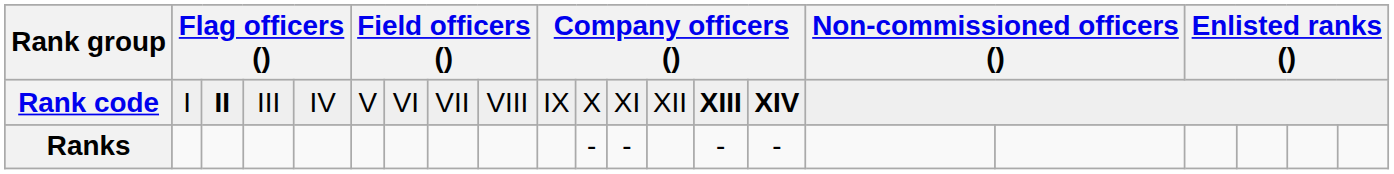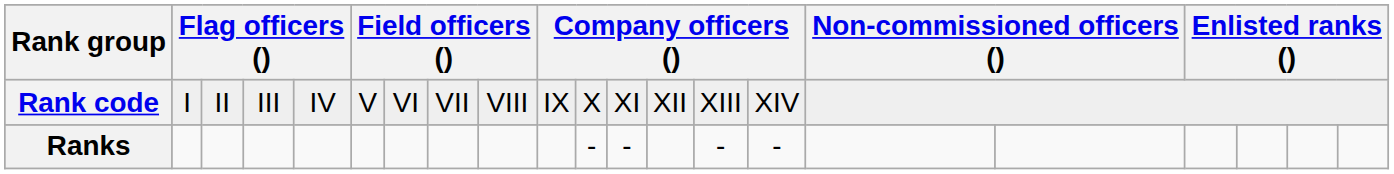Rank code | column 3: bold -> normal
Rank code | column 14: bold -> normal
Rank code | column 15: bold -> normal
